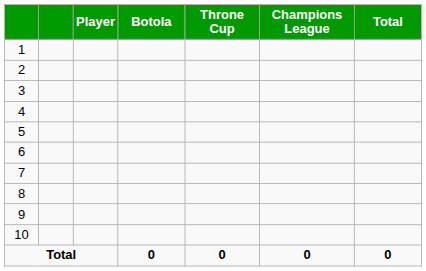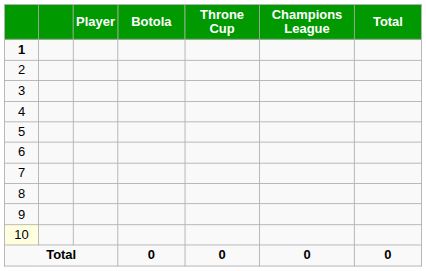1 | column 1: normal -> bold
10 | column 1: no background -> lightyellow background
